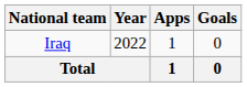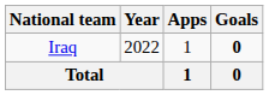Iraq | Goals: normal -> bold
